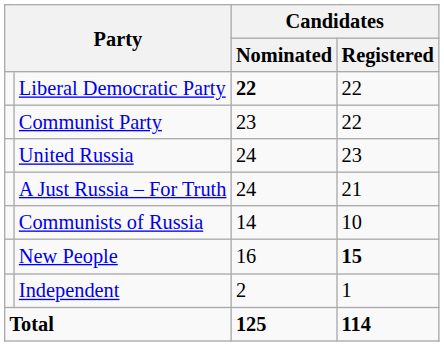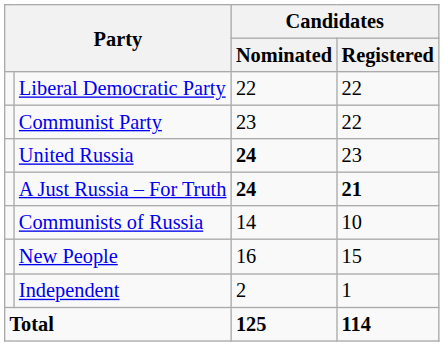Liberal Democratic Party | Candidates / Nominated: bold -> normal
United Russia | Candidates / Nominated: normal -> bold
A Just Russia – For Truth | Candidates / Nominated: normal -> bold
A Just Russia – For Truth | Candidates / Registered: normal -> bold
New People | Candidates / Registered: bold -> normal
